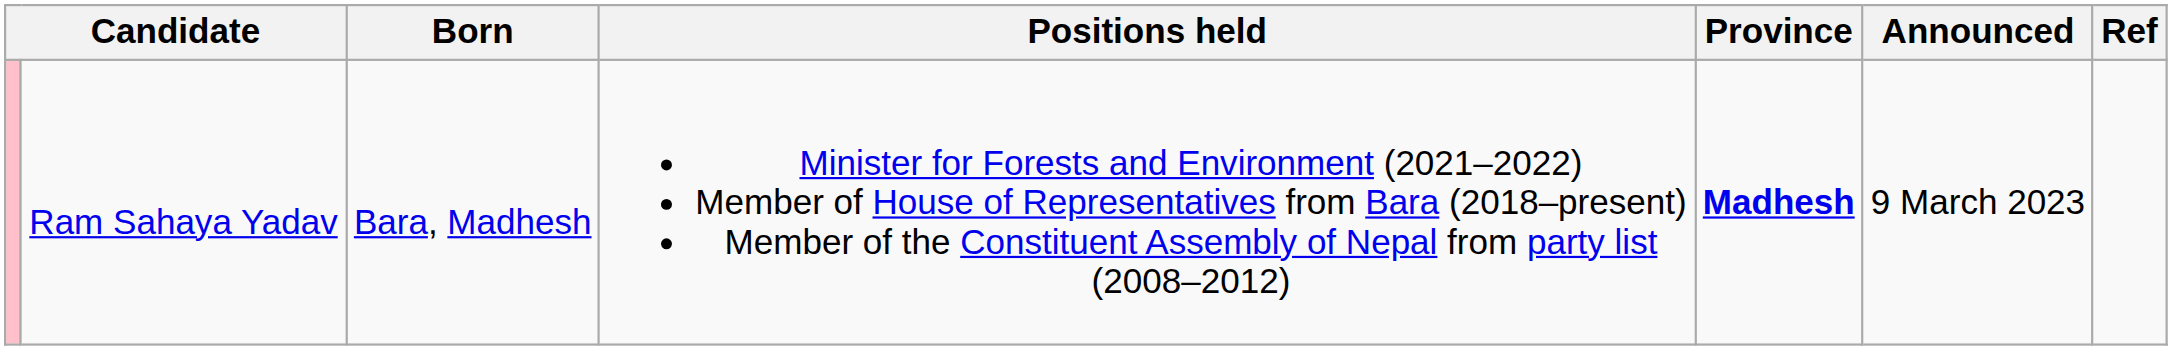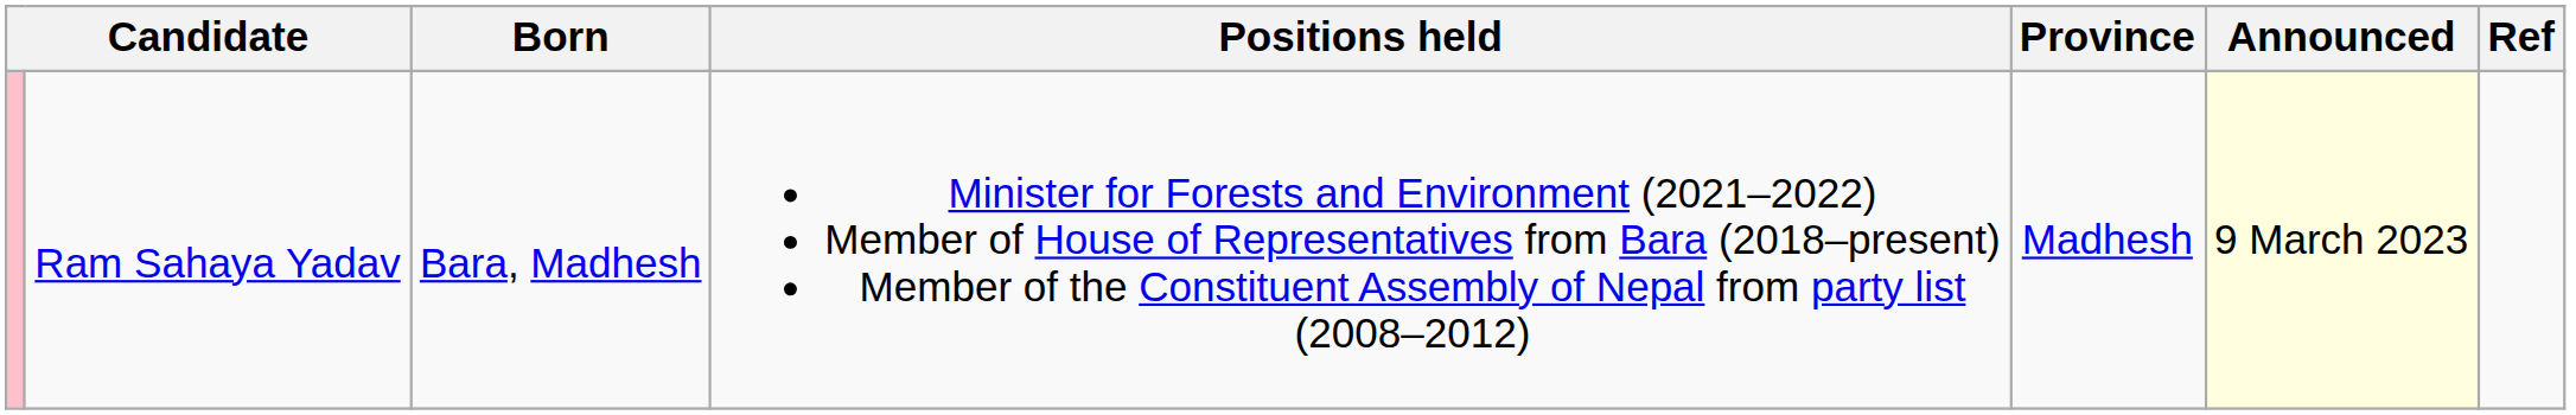Ram Sahaya Yadav | Province: bold -> normal
Ram Sahaya Yadav | Announced: no background -> lightyellow background
